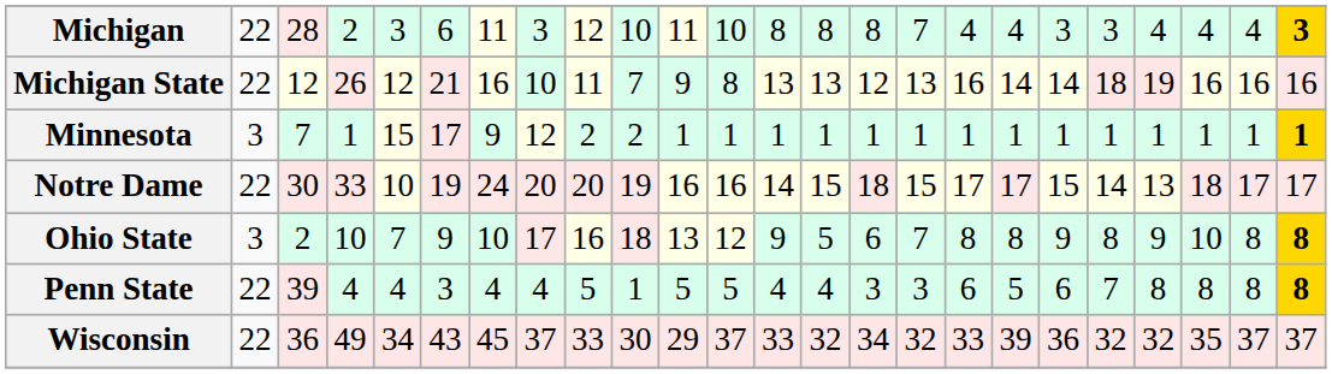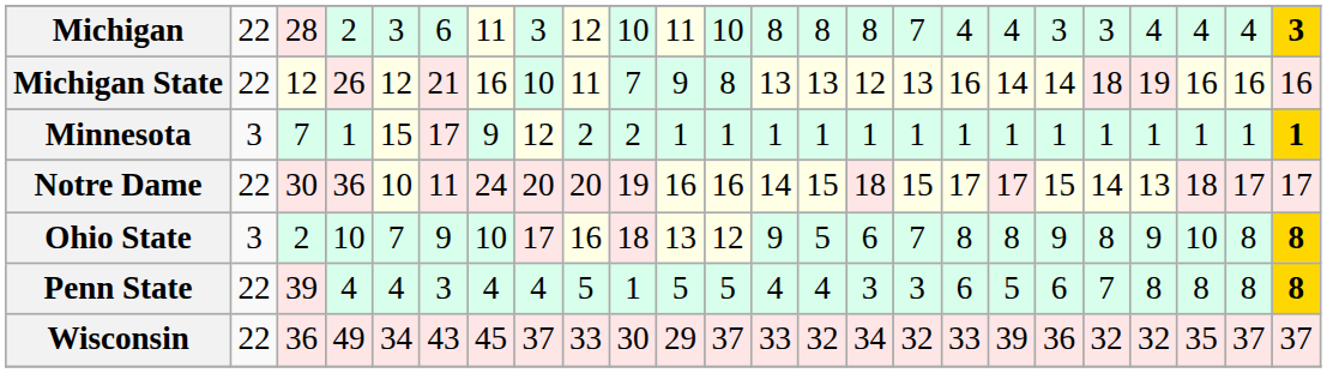Notre Dame | column 4: 33 -> 36
Notre Dame | column 6: 19 -> 11
